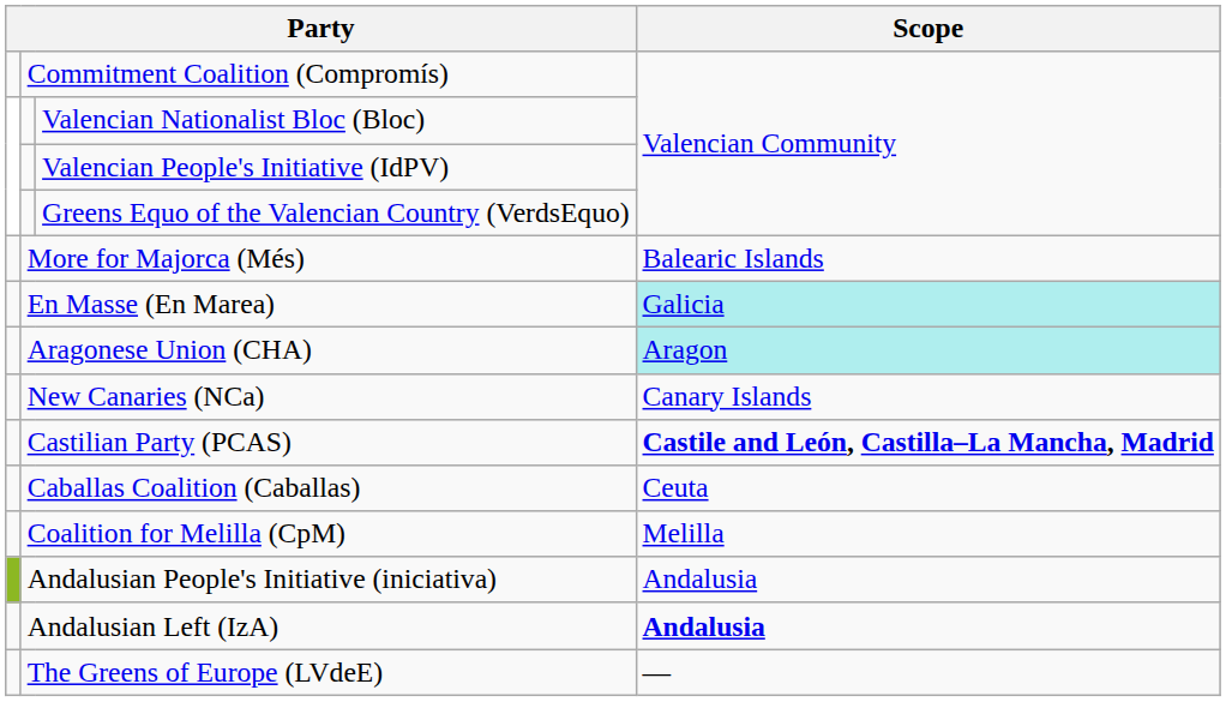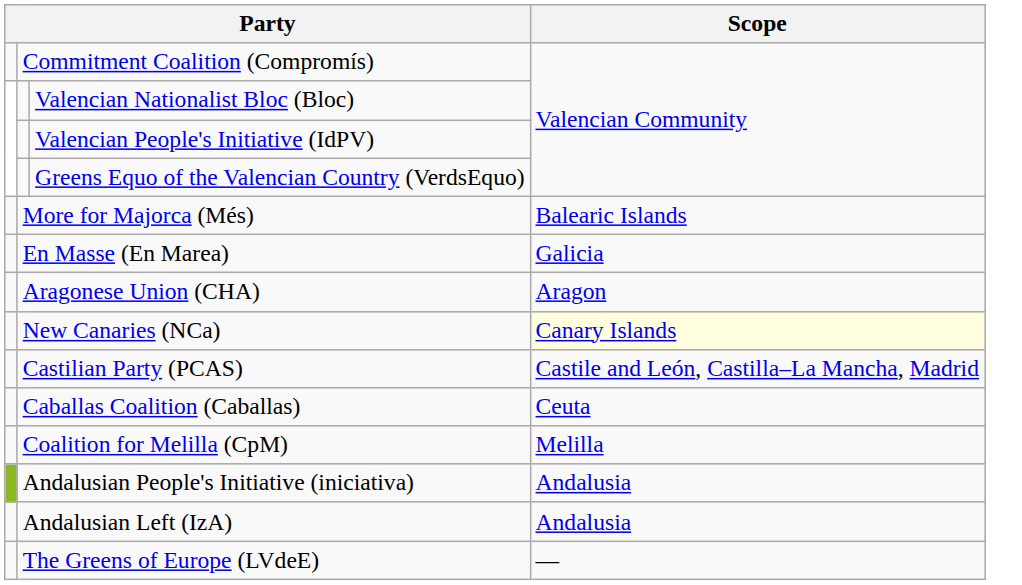En Masse (En Marea) | Scope: paleturquoise background -> no background
Aragonese Union (CHA) | Scope: paleturquoise background -> no background
New Canaries (NCa) | Scope: no background -> lightyellow background
Castilian Party (PCAS) | Scope: bold -> normal
Andalusian Left (IzA) | Scope: bold -> normal
